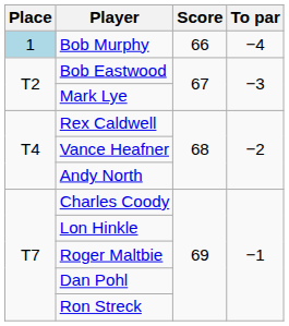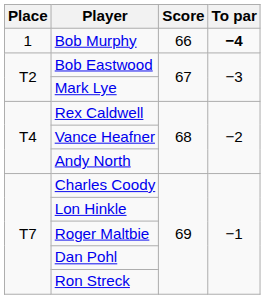Bob Murphy | Place: lightblue background -> no background
Bob Murphy | To par: normal -> bold
